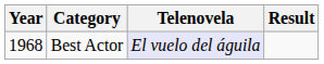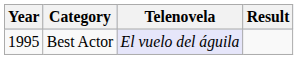Best Actor | Year: 1968 -> 1995
